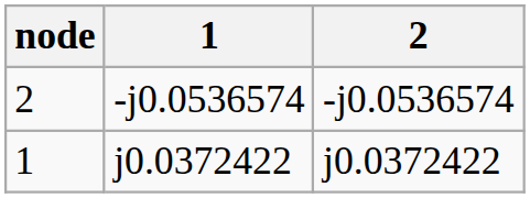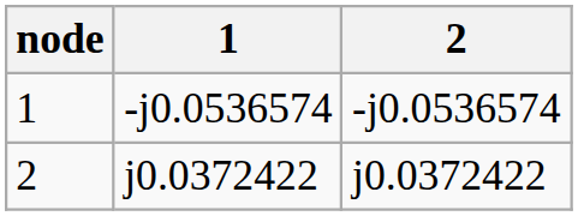row 2 | node: 2 -> 1
row 3 | node: 1 -> 2
